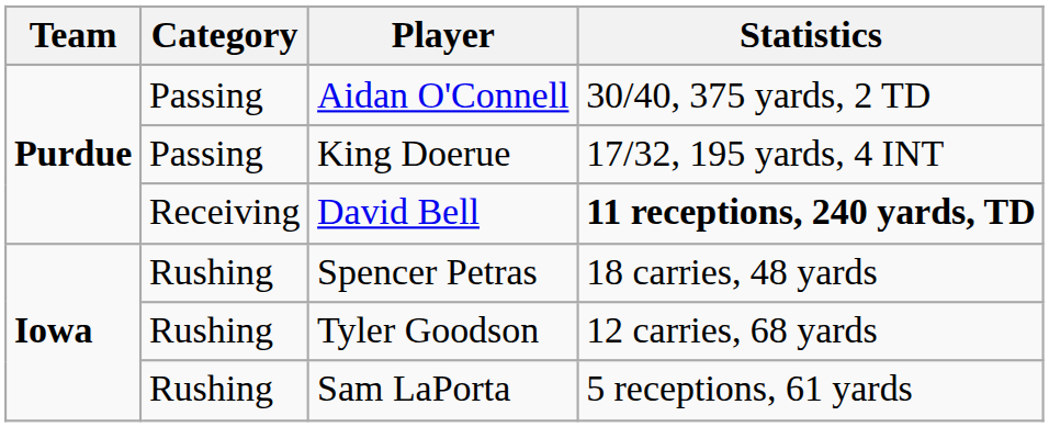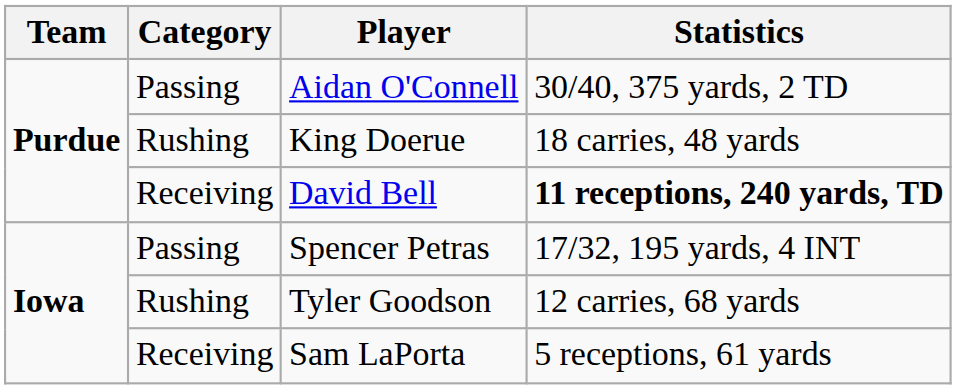King Doerue | Category: Passing -> Rushing
King Doerue | Statistics: 17/32, 195 yards, 4 INT -> 18 carries, 48 yards
Spencer Petras | Category: Rushing -> Passing
Spencer Petras | Statistics: 18 carries, 48 yards -> 17/32, 195 yards, 4 INT
Sam LaPorta | Category: Rushing -> Receiving
